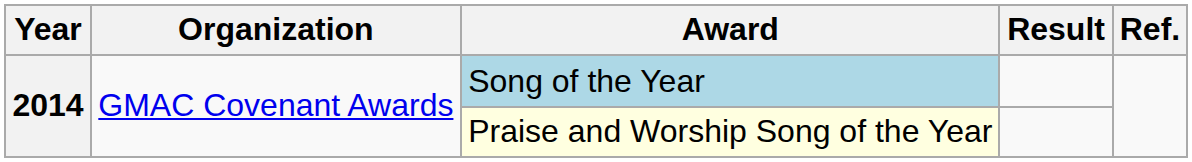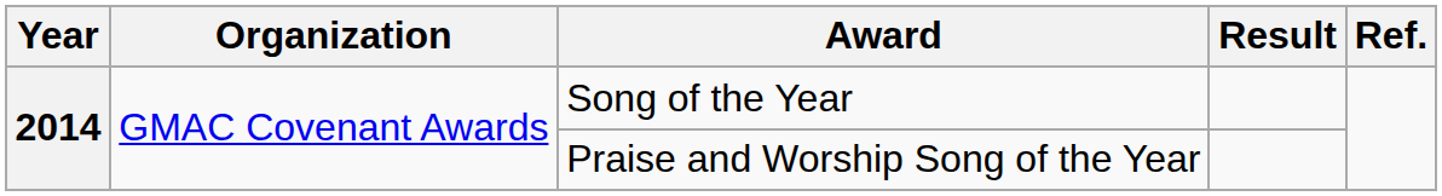Song of the Year | Award: lightblue background -> no background
Praise and Worship Song of the Year | Award: lightyellow background -> no background
